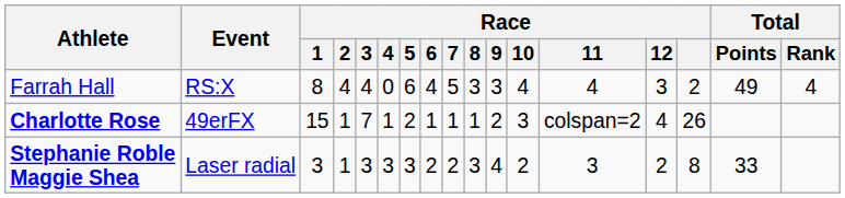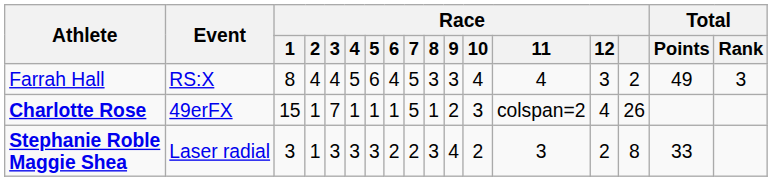Farrah Hall | Race / 4: 0 -> 5
Farrah Hall | Total / Rank: 4 -> 3
Charlotte Rose | Race / 5: 2 -> 1
Charlotte Rose | Race / 7: 1 -> 5
